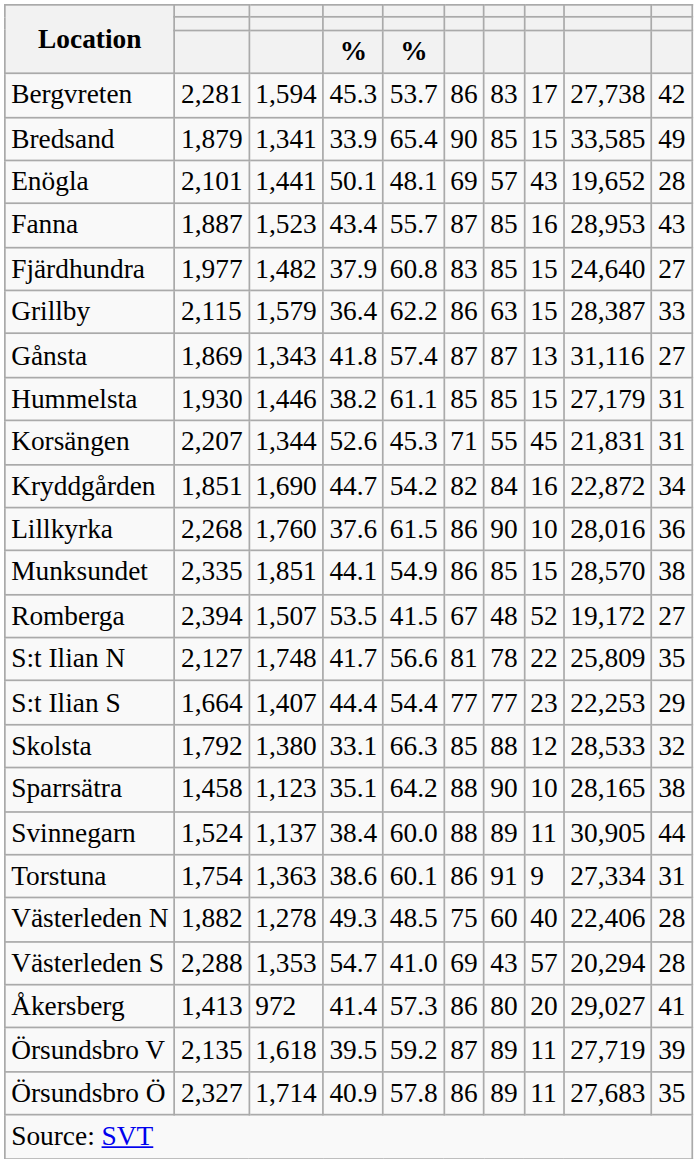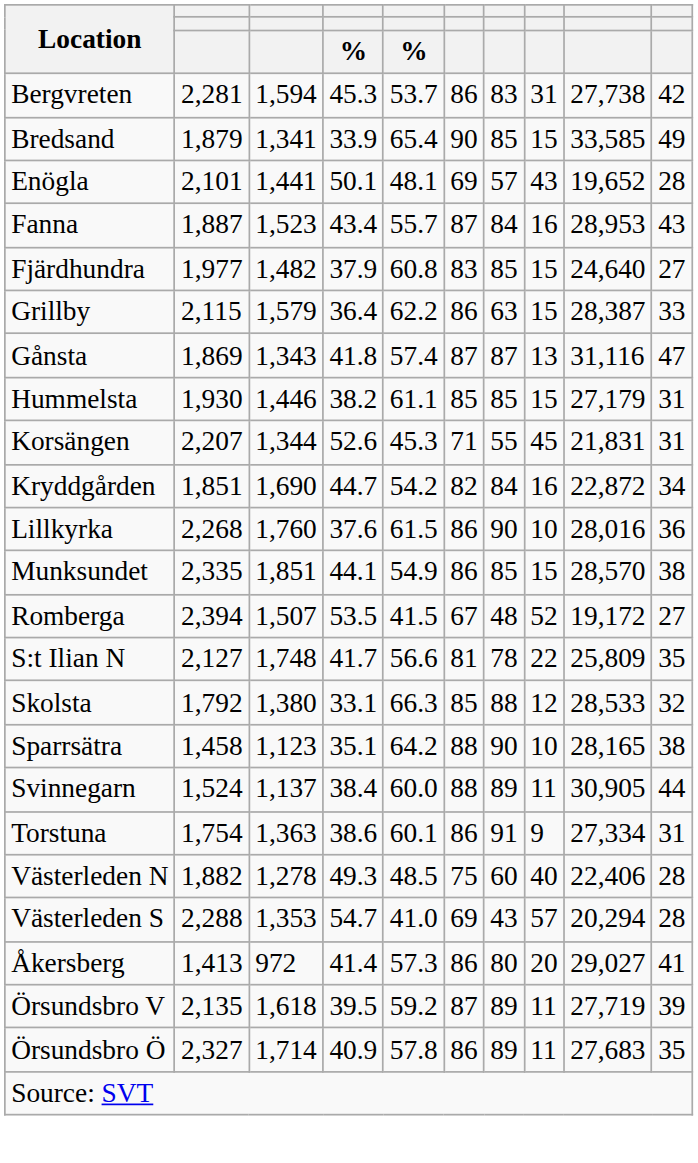Bergvreten | column 8: 17 -> 31
Fanna | column 7: 85 -> 84
Gånsta | column 10: 27 -> 47
- row: S:t Ilian S | 1,664 | 1,407 | 44.4 | 54.4 | 77 | 77 | 23 | 22,253 | 29
